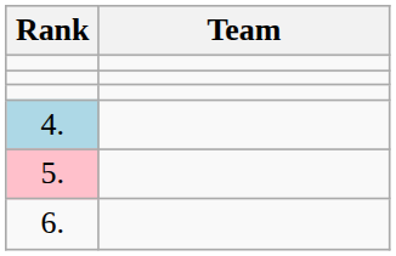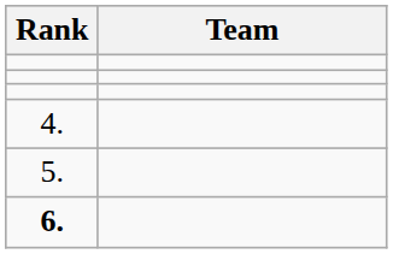row 5 | Rank: lightblue background -> no background
row 6 | Rank: pink background -> no background
row 7 | Rank: normal -> bold
